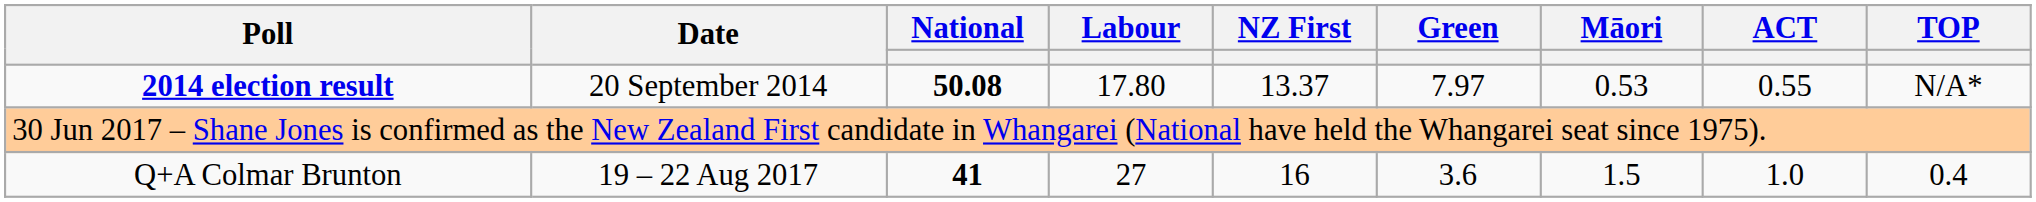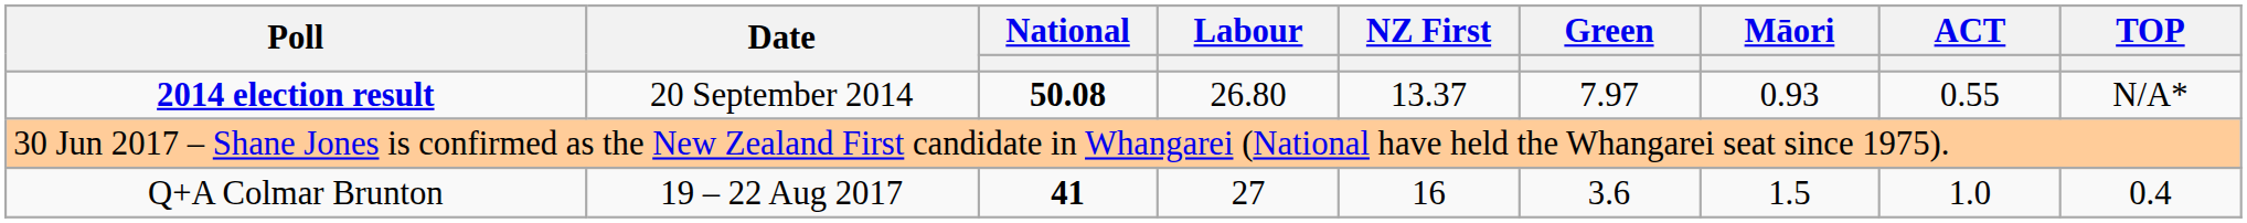2014 election result | Labour: 17.80 -> 26.80
2014 election result | Māori: 0.53 -> 0.93
